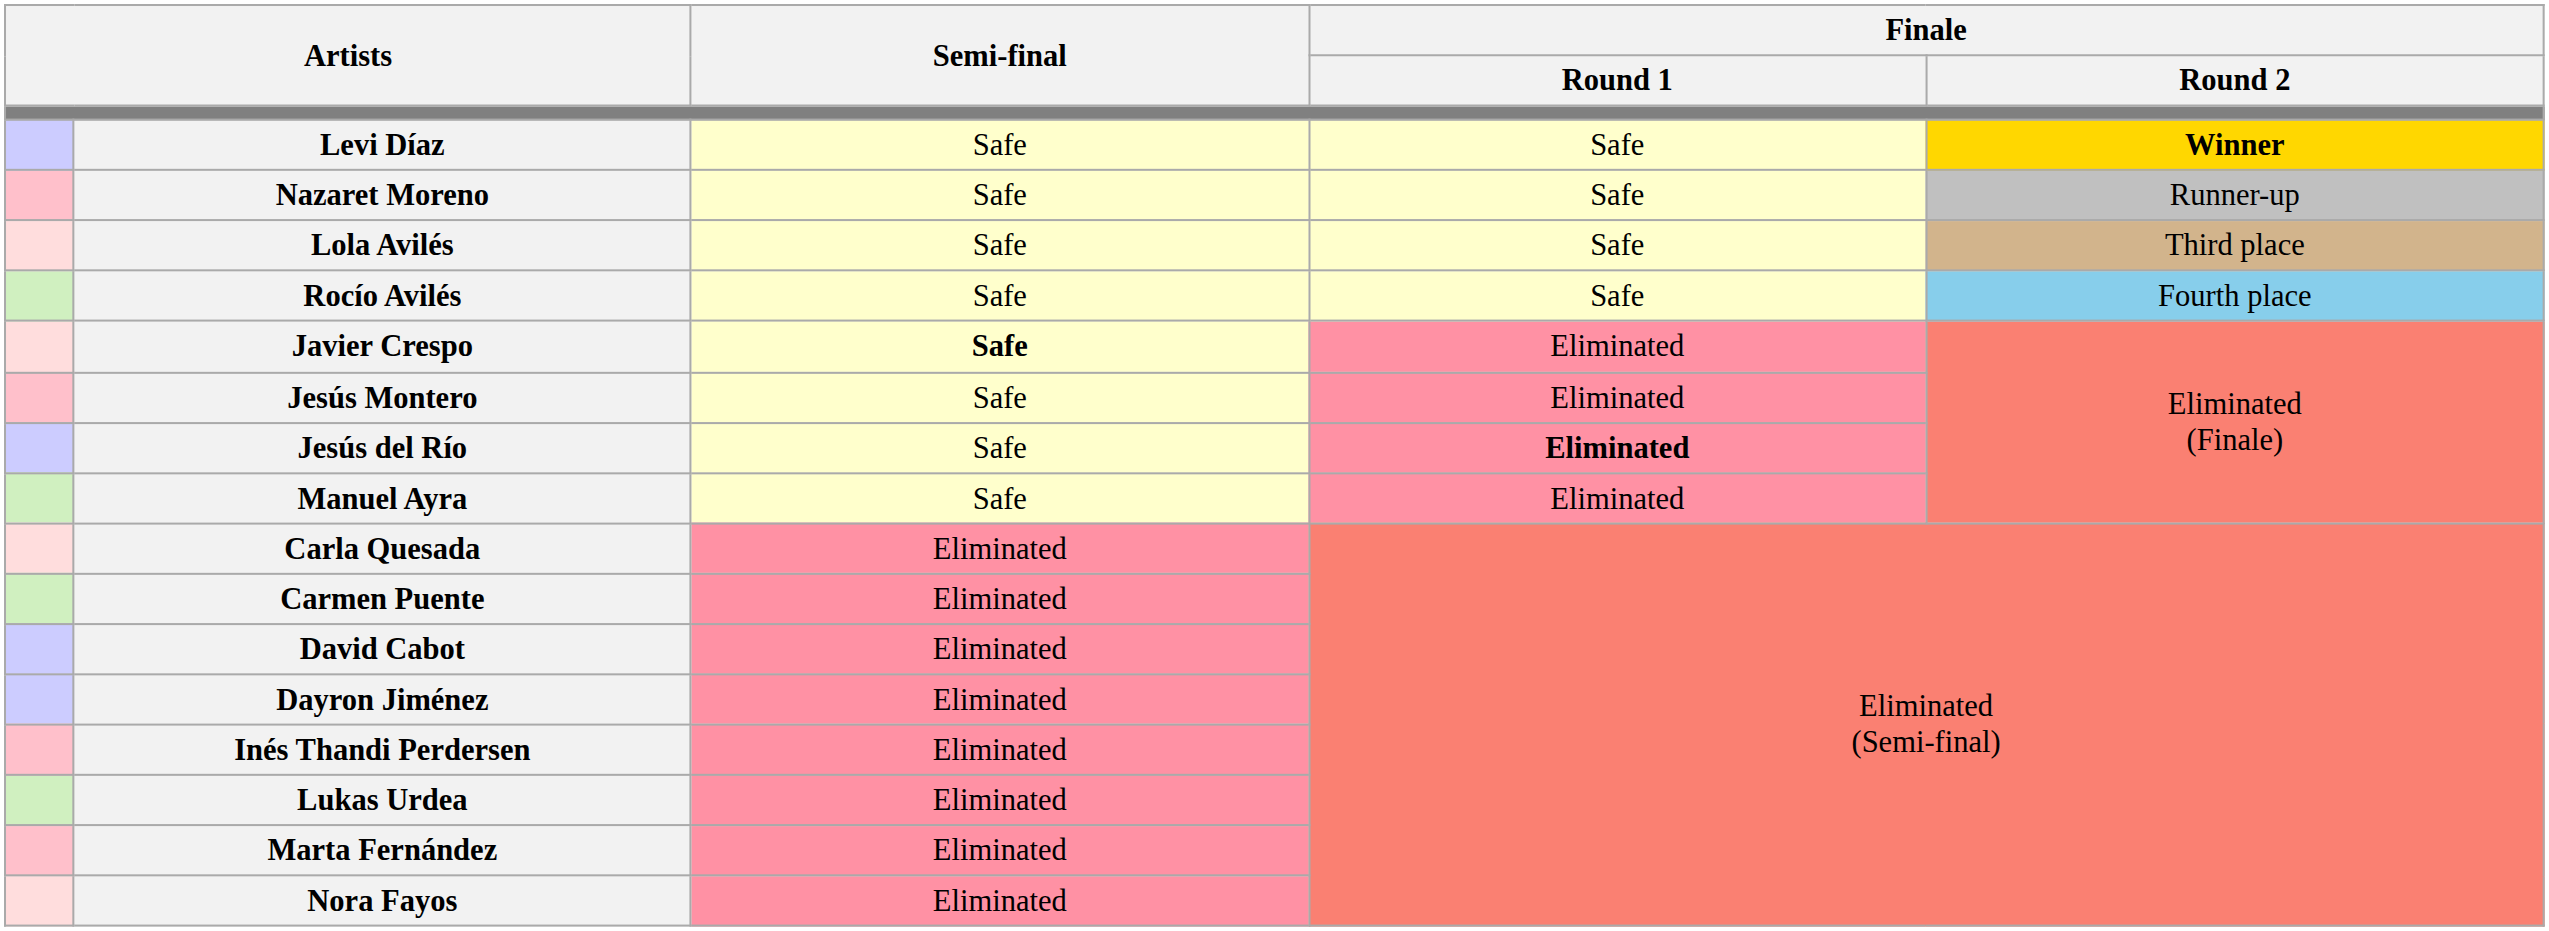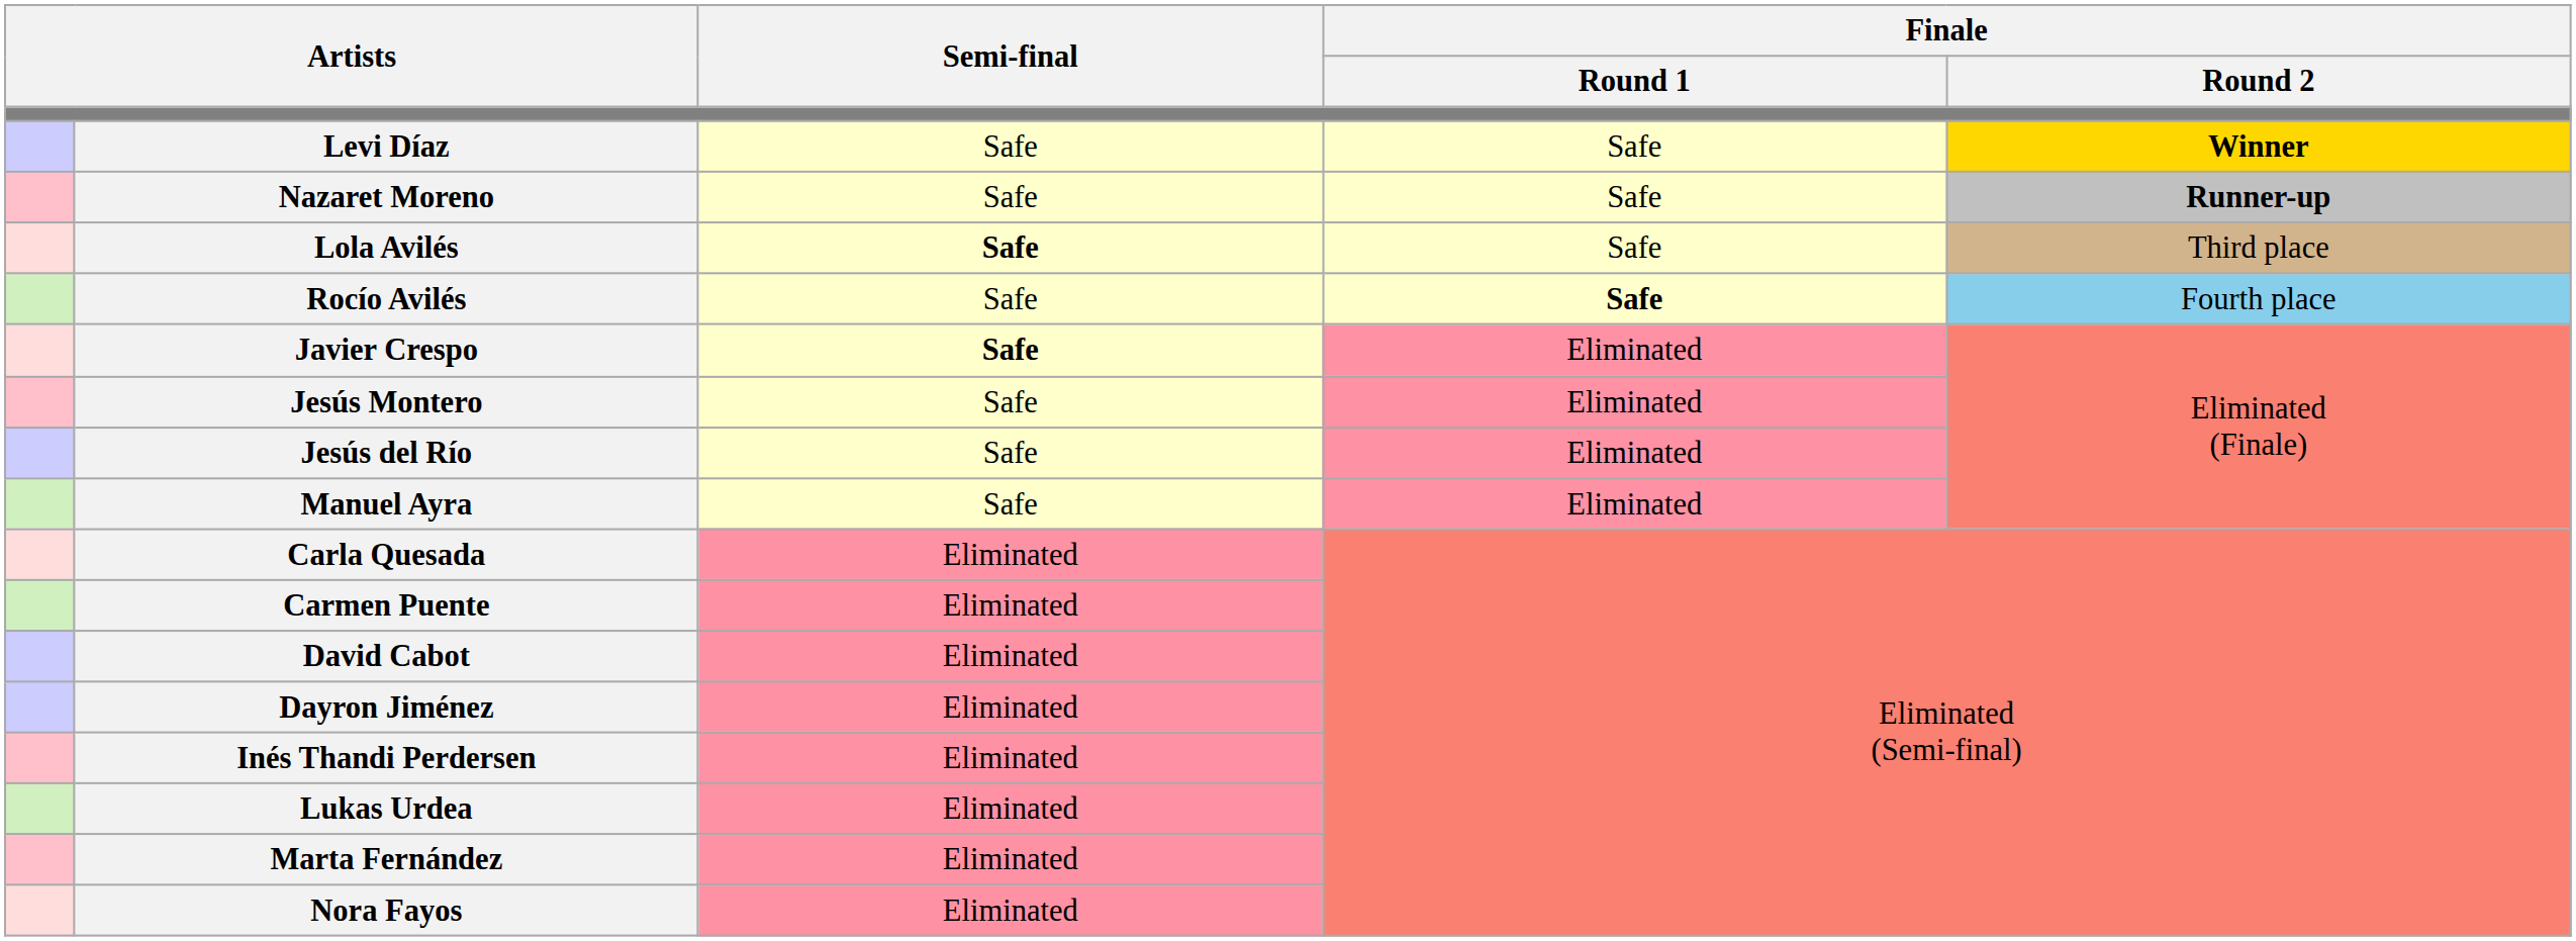Nazaret Moreno | Finale / Round 2: normal -> bold
Lola Avilés | Semi-final: normal -> bold
Rocío Avilés | Finale / Round 1: normal -> bold
Jesús del Río | Finale / Round 1: bold -> normal
